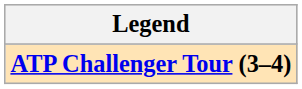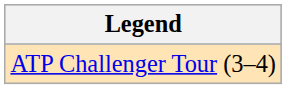row 2 | column 1: bold -> normal
